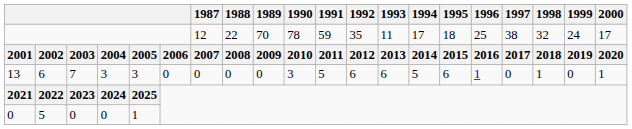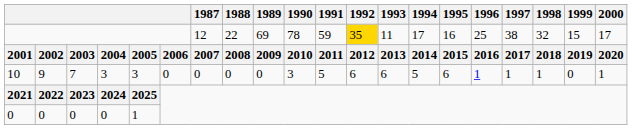row 2 | 1989: 70 -> 69
row 2 | 1992: no background -> gold background
row 2 | 1995: 18 -> 16
row 2 | 1999: 24 -> 15
row 4 | column 1: 13 -> 10
row 4 | column 2: 6 -> 9
row 4 | 1997: 0 -> 1
row 6 | column 2: 5 -> 0
